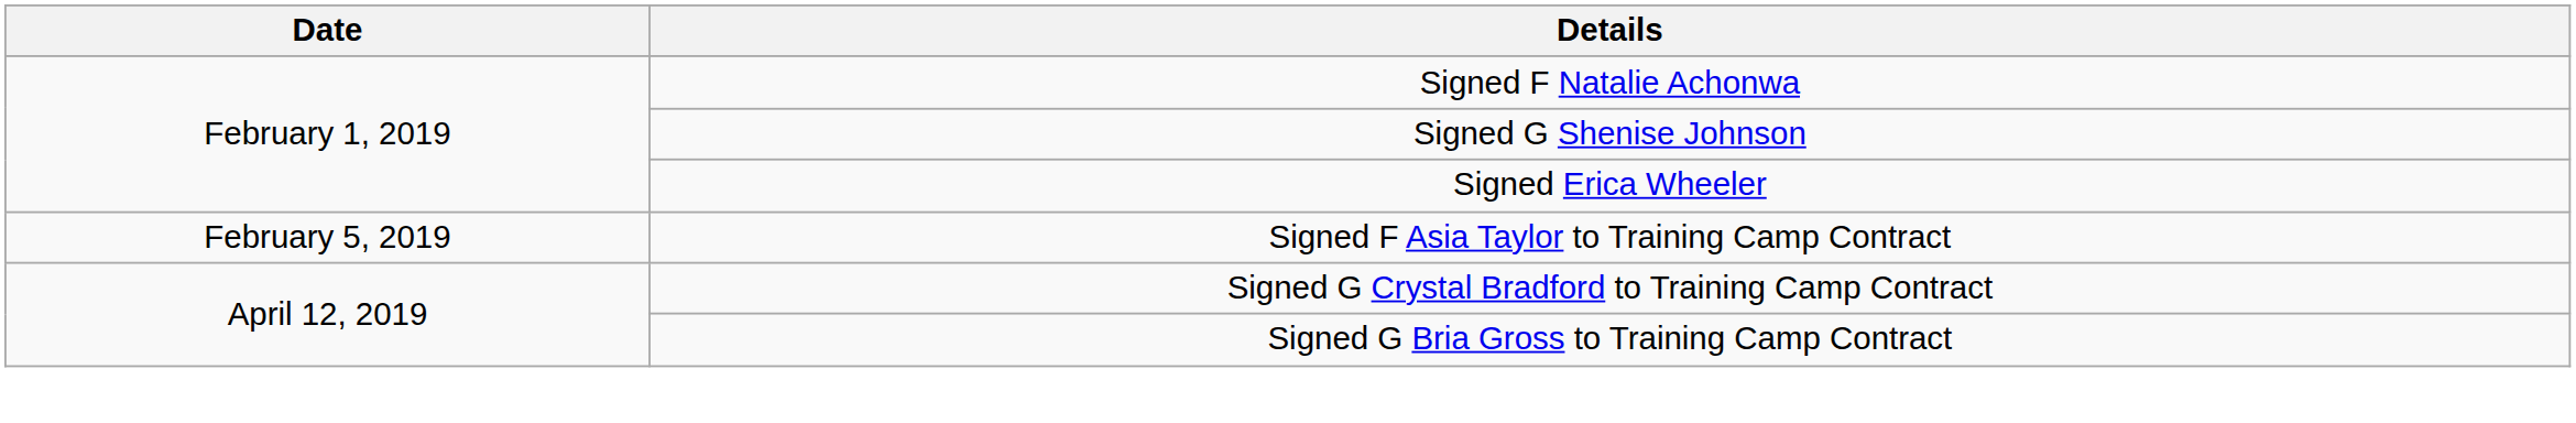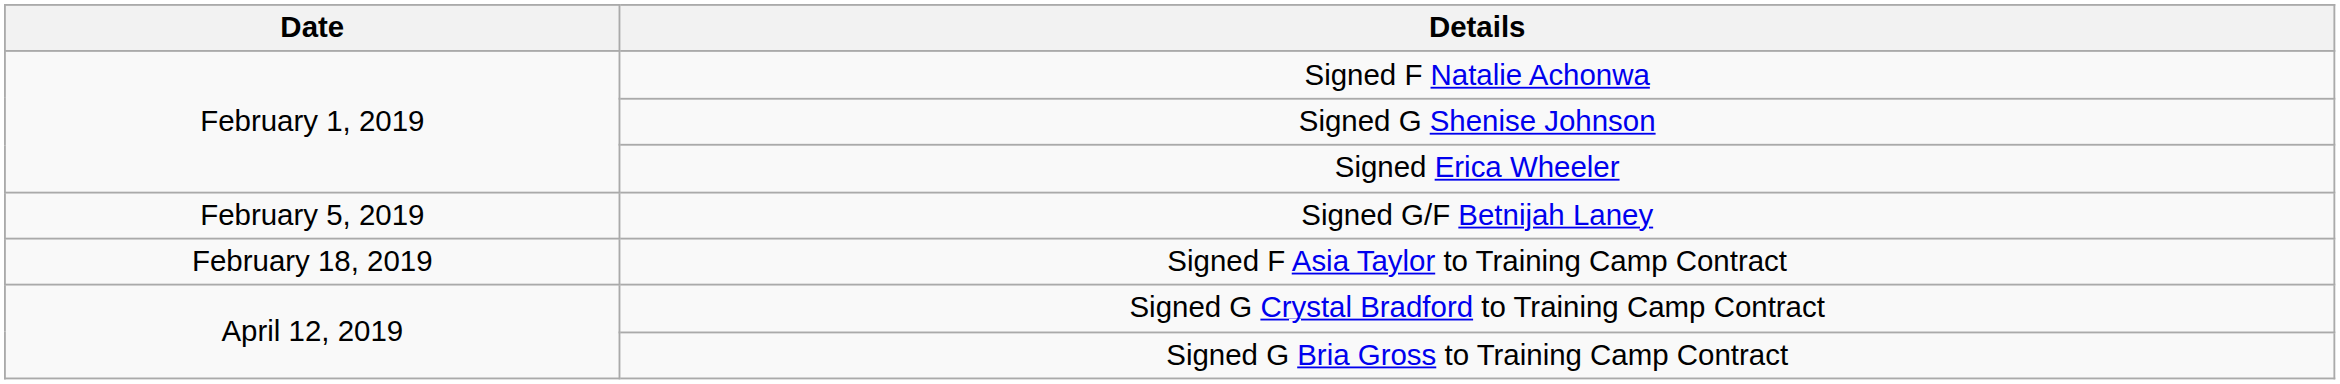+ row: February 5, 2019 | Signed G/F Betnijah Laney
Signed F Asia Taylor to Training Camp Contract | Date: February 5, 2019 -> February 18, 2019
